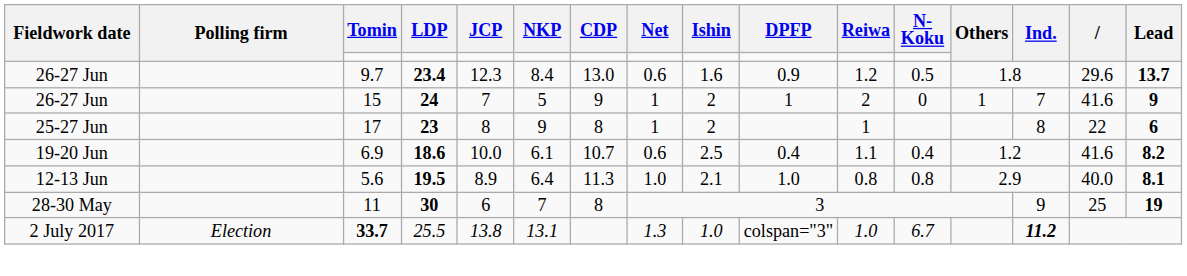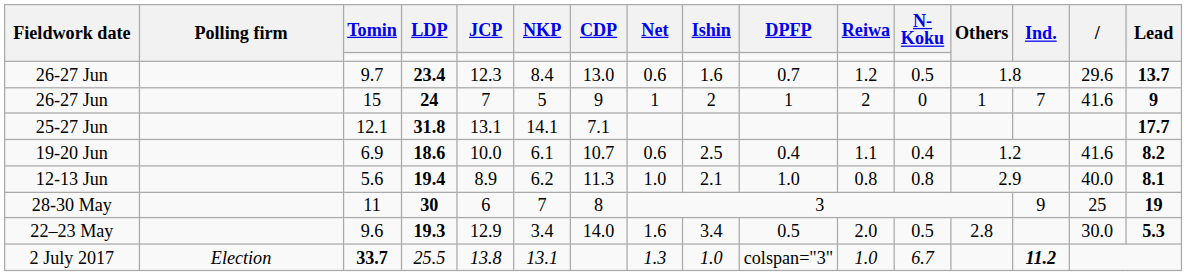9.7 | DPFP: 0.9 -> 0.7
- row: 25-27 Jun | 17 | 23 | 8 | 9 | 8 | 1 | 2 | 1 | 8 | 22 | 6
+ row: 25-27 Jun | 12.1 | 31.8 | 13.1 | 14.1 | 7.1 | 17.7
5.6 | LDP: 19.5 -> 19.4
5.6 | NKP: 6.4 -> 6.2
+ row: 22–23 May | 9.6 | 19.3 | 12.9 | 3.4 | 14.0 | 1.6 | 3.4 | 0.5 | 2.0 | 0.5 | 2.8 | 30.0 | 5.3
